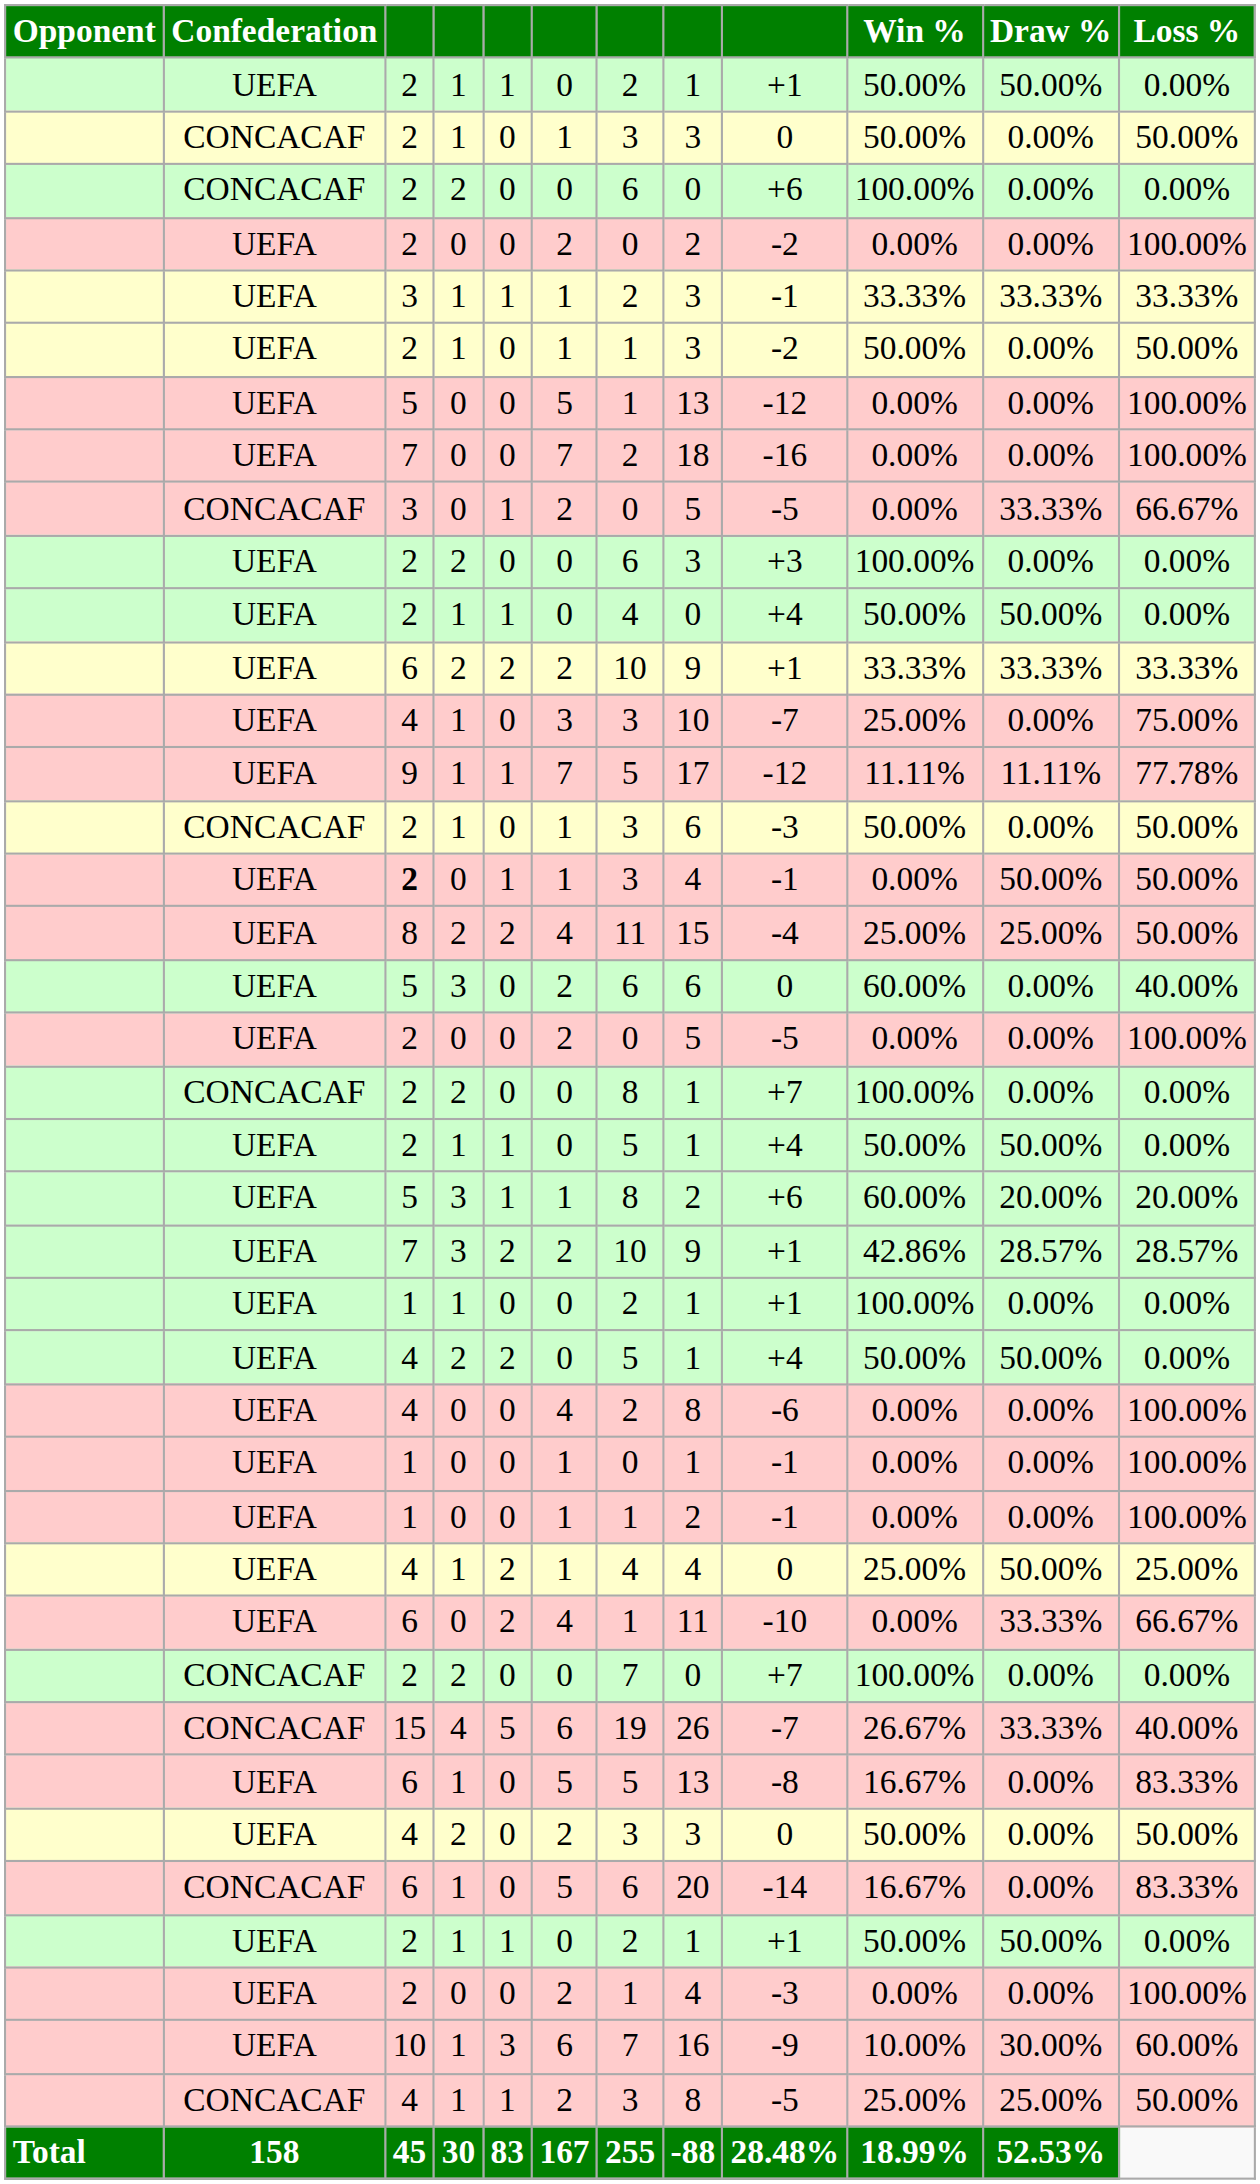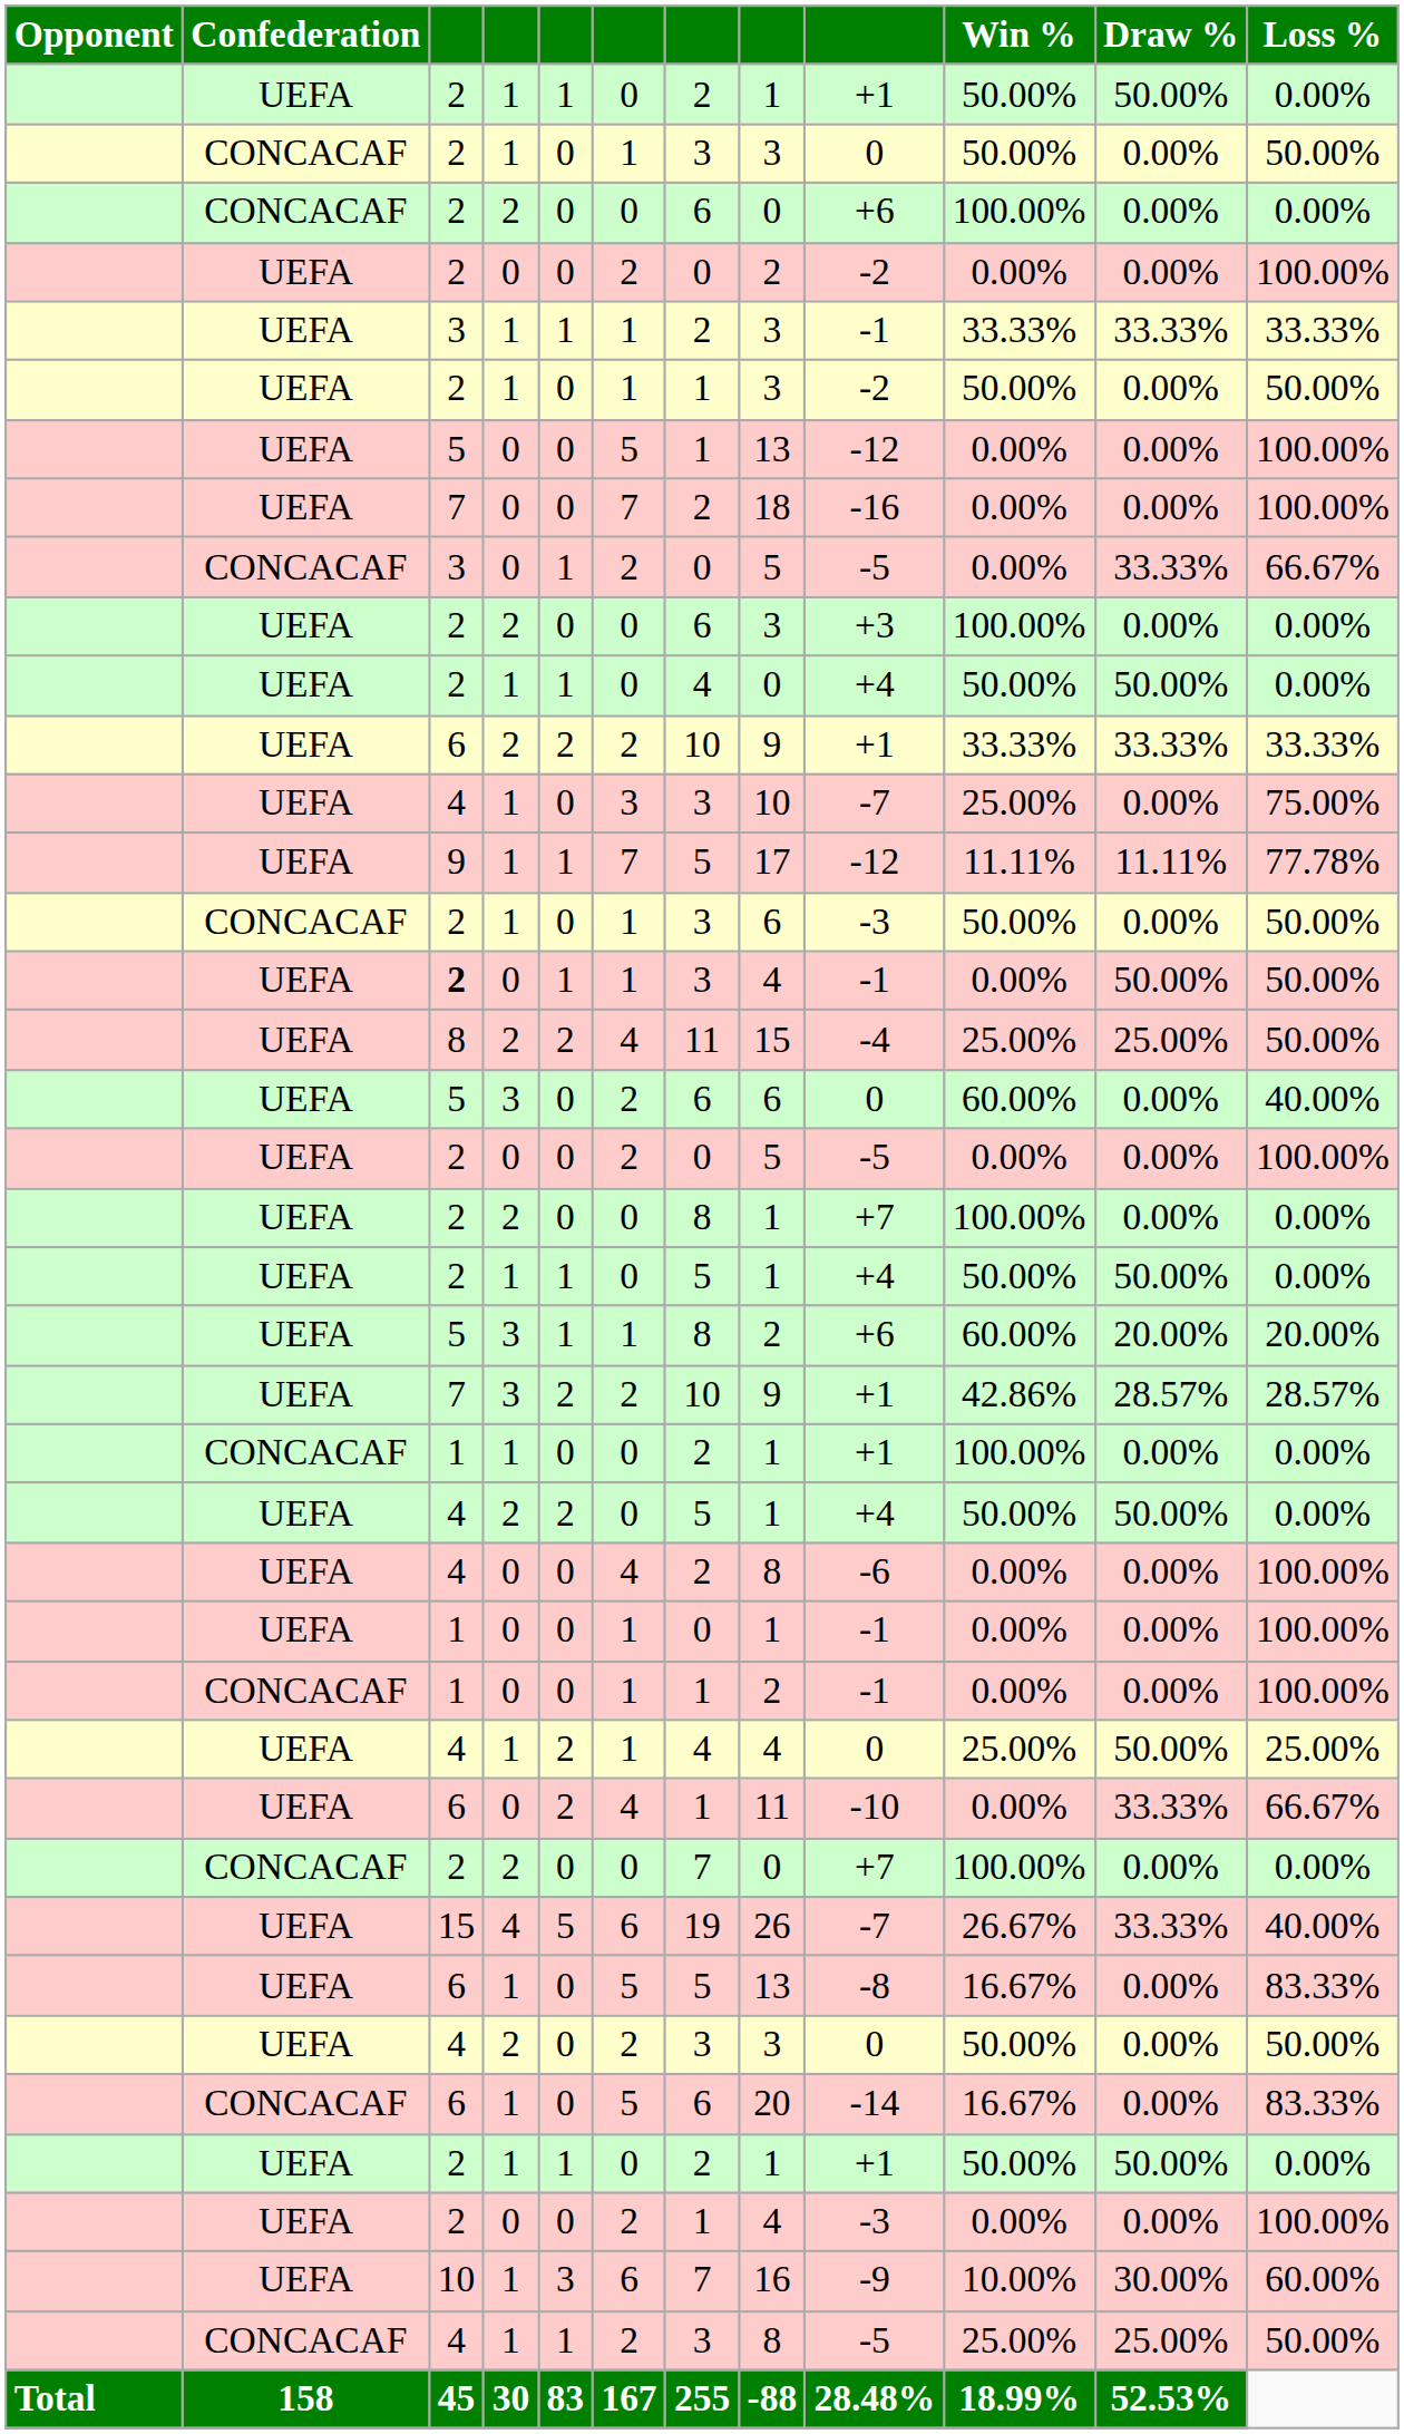row 21 | Confederation: CONCACAF -> UEFA
row 25 | Confederation: UEFA -> CONCACAF
row 29 | Confederation: UEFA -> CONCACAF
row 33 | Confederation: CONCACAF -> UEFA
